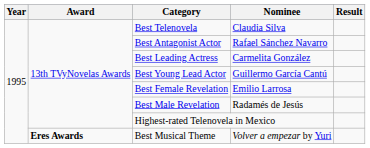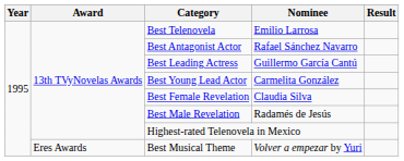Best Telenovela | Nominee: Claudia Silva -> Emilio Larrosa
Best Leading Actress | Nominee: Carmelita González -> Guillermo García Cantú
Best Young Lead Actor | Nominee: Guillermo García Cantú -> Carmelita González
Best Female Revelation | Nominee: Emilio Larrosa -> Claudia Silva
Best Musical Theme | Award: bold -> normal
